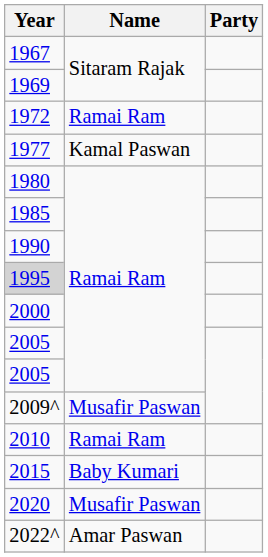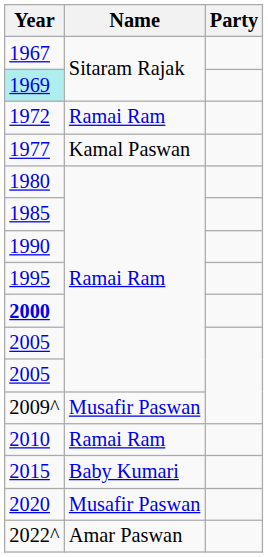1969 | Year: no background -> paleturquoise background
1995 | Year: lightgrey background -> no background
2000 | Year: normal -> bold
